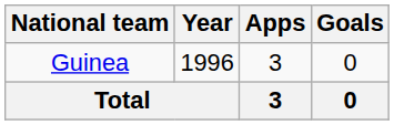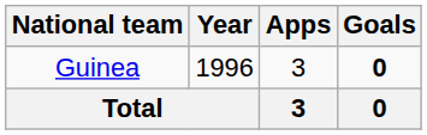Guinea | Goals: normal -> bold
